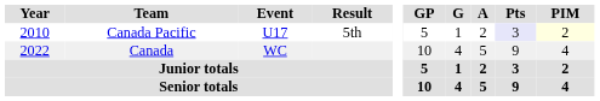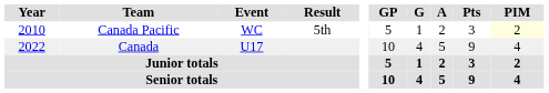Canada Pacific | Event: U17 -> WC
Canada Pacific | Pts: lavender background -> no background
Canada | Event: WC -> U17
